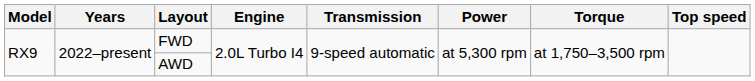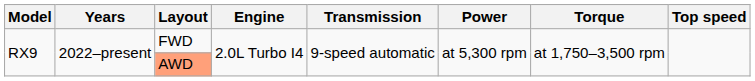AWD | Layout: no background -> lightsalmon background
